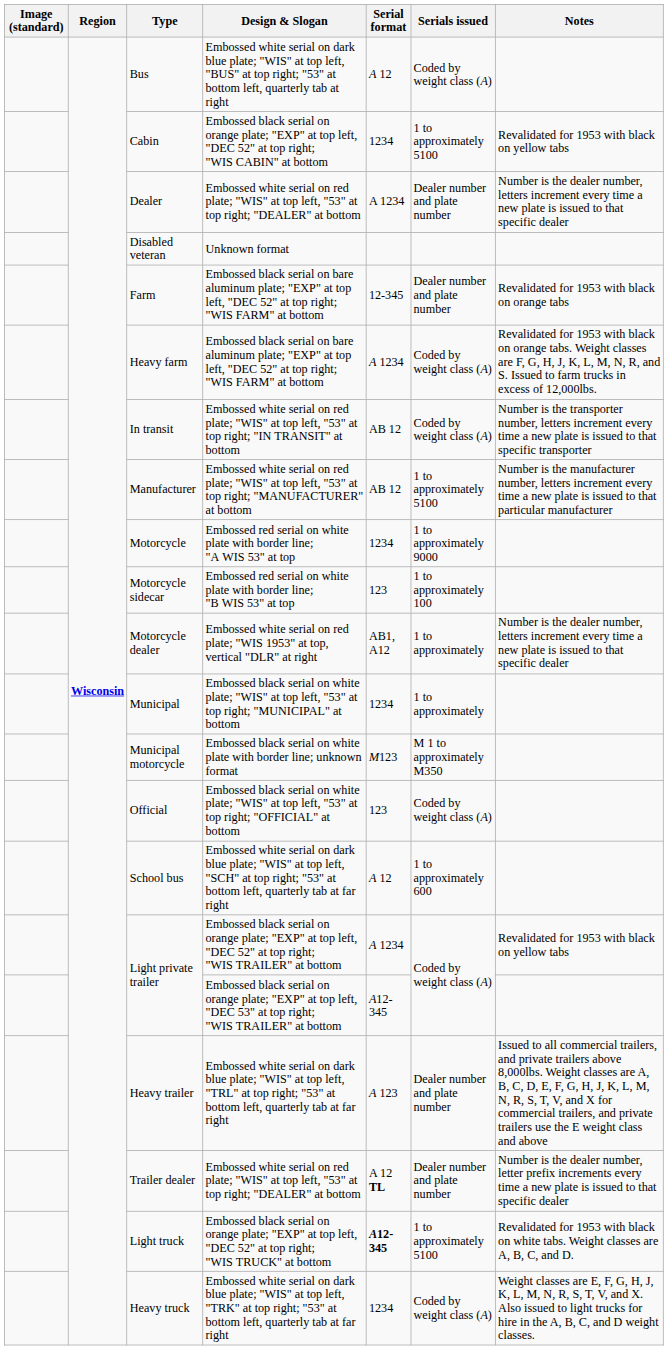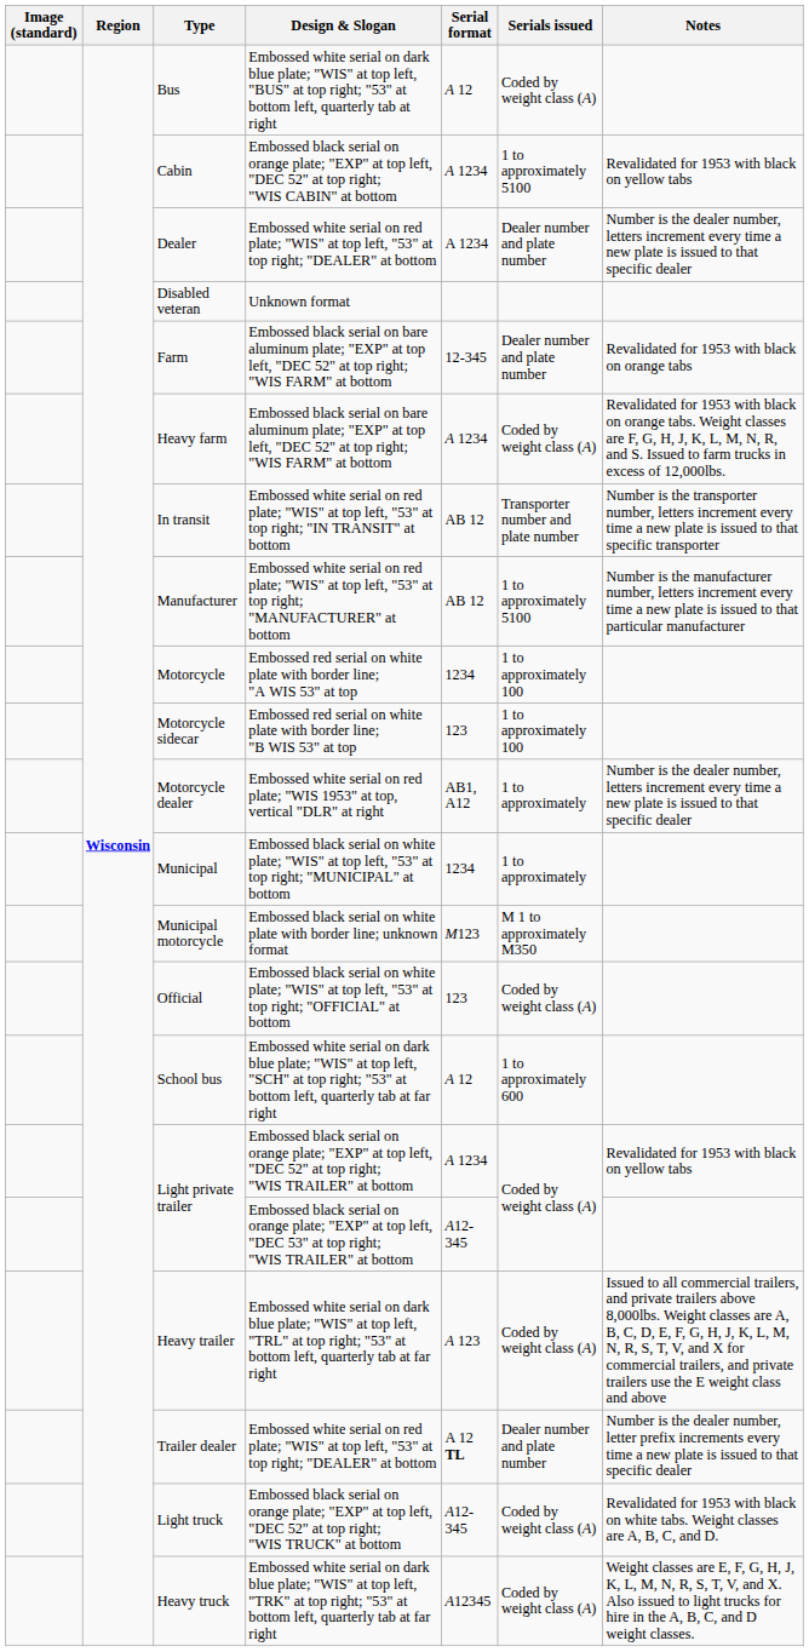Cabin | Serial format: 1234 -> A 1234
In transit | Serials issued: Coded by weight class (A) -> Transporter number and plate number
Motorcycle | Serials issued: 1 to approximately 9000 -> 1 to approximately 100
Heavy trailer | Serials issued: Dealer number and plate number -> Coded by weight class (A)
Light truck | Serial format: bold -> normal
Light truck | Serials issued: 1 to approximately 5100 -> Coded by weight class (A)
Heavy truck | Serial format: 1234 -> A12345
